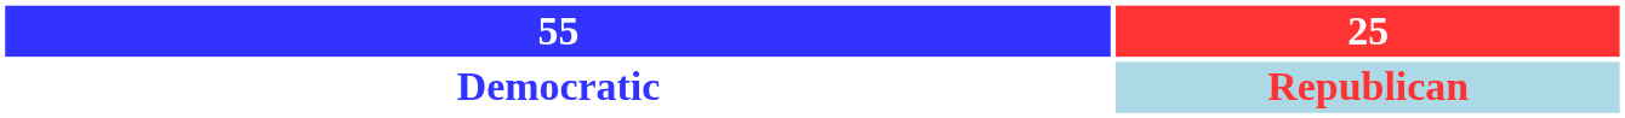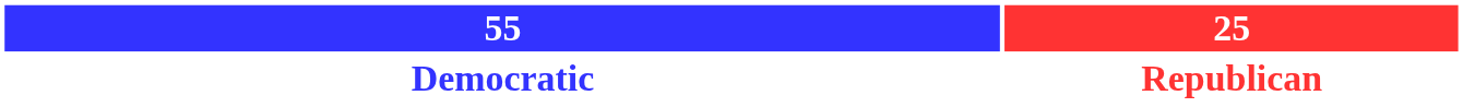Democratic | column 2: lightblue background -> no background
